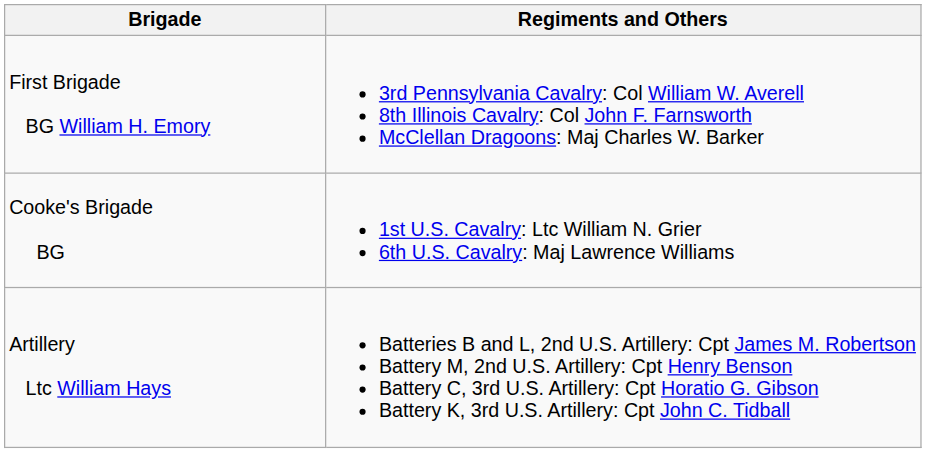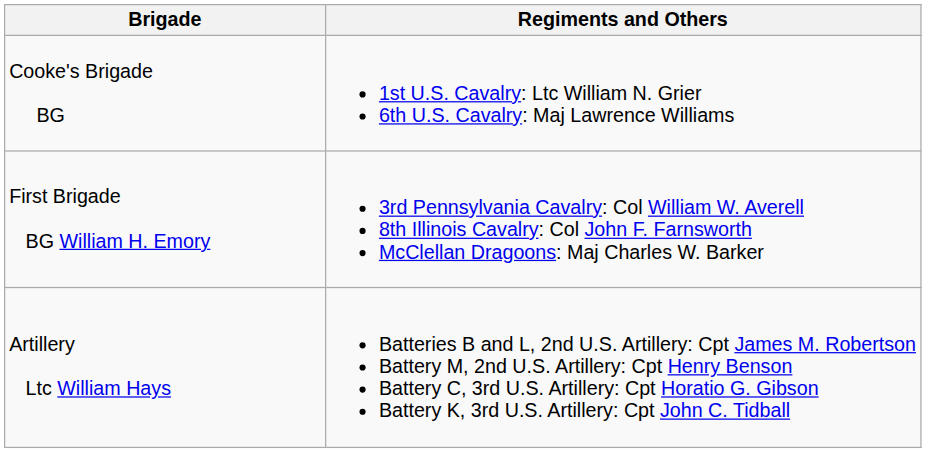rows swapped: Cooke's Brigade BG <-> First Brigade BG William H. Emory
